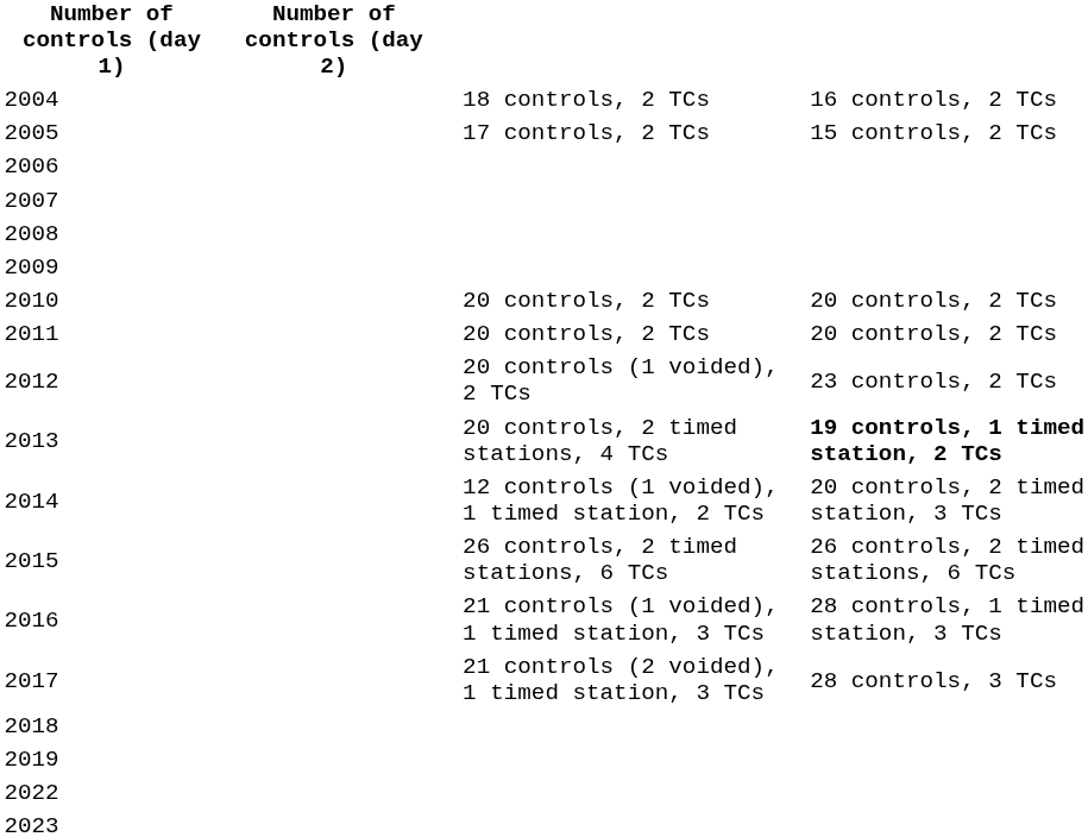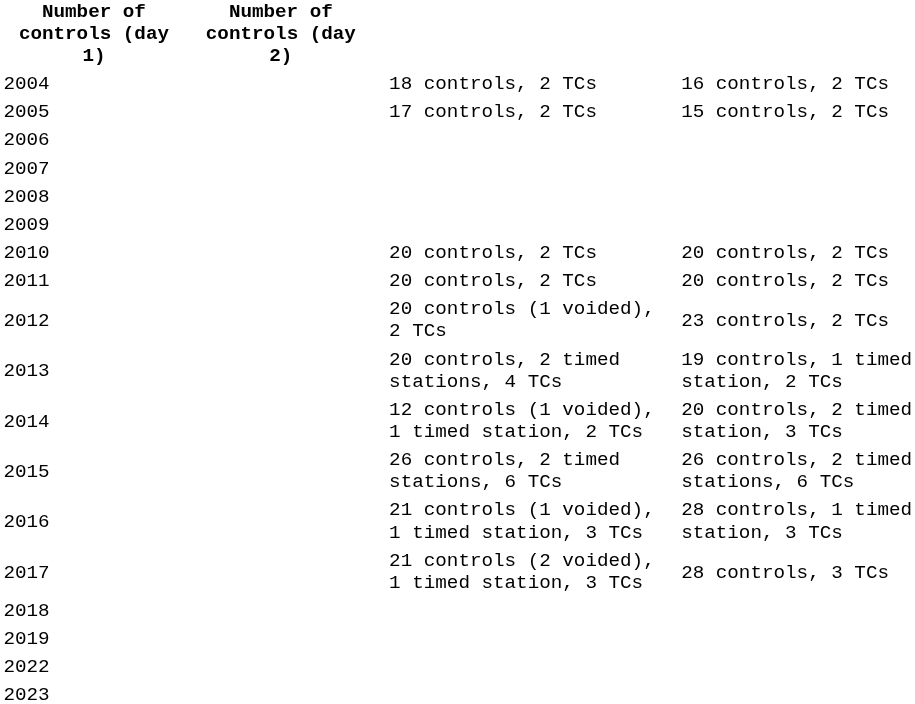2013 | column 4: bold -> normal
